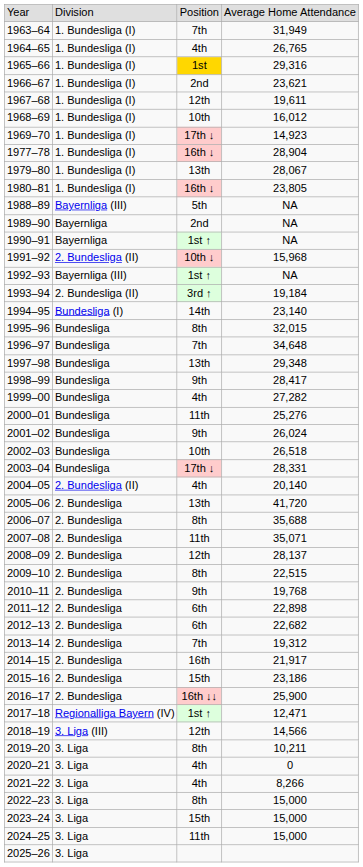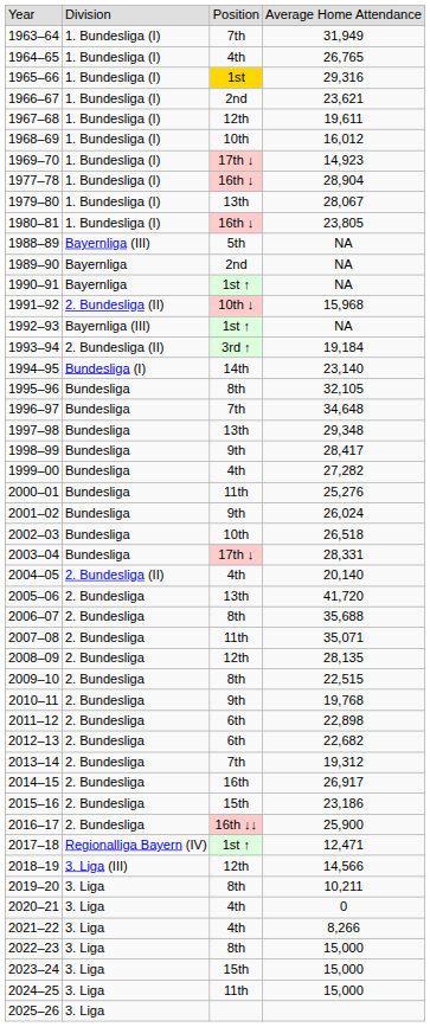1995–96 | column 4: 32,015 -> 32,105
2008–09 | column 4: 28,137 -> 28,135
2014–15 | column 4: 21,917 -> 26,917
